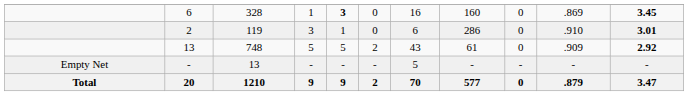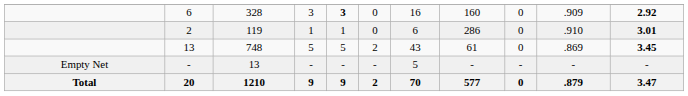row 1 | column 4: 1 -> 3
row 1 | column 10: .869 -> .909
row 1 | column 11: 3.45 -> 2.92
row 2 | column 4: 3 -> 1
row 3 | column 10: .909 -> .869
row 3 | column 11: 2.92 -> 3.45
